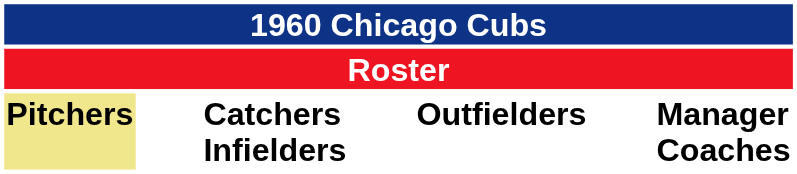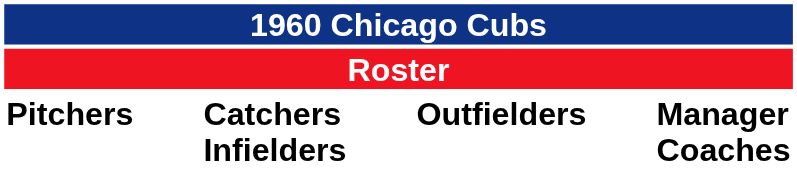Pitchers | column 1: khaki background -> no background
